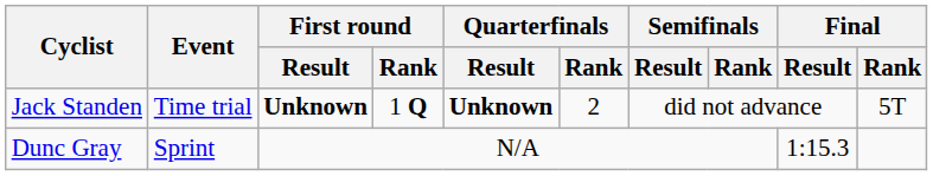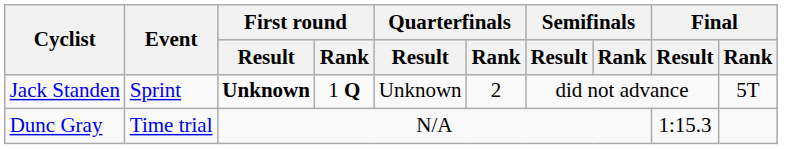Jack Standen | Event: Time trial -> Sprint
Jack Standen | Quarterfinals / Result: bold -> normal
Dunc Gray | Event: Sprint -> Time trial
